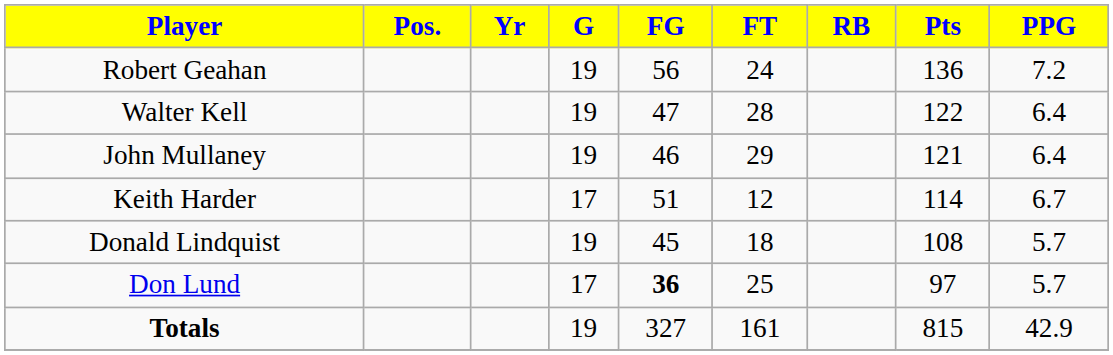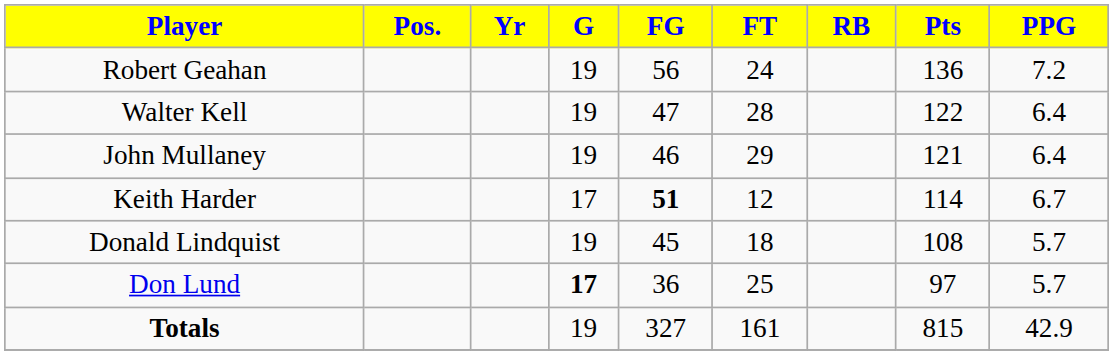Keith Harder | FG: normal -> bold
Don Lund | G: normal -> bold
Don Lund | FG: bold -> normal
